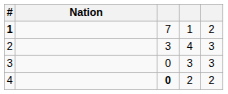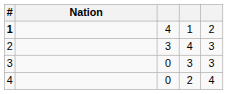row 2 | column 3: 7 -> 4
row 5 | column 3: bold -> normal
row 5 | column 5: 2 -> 4
